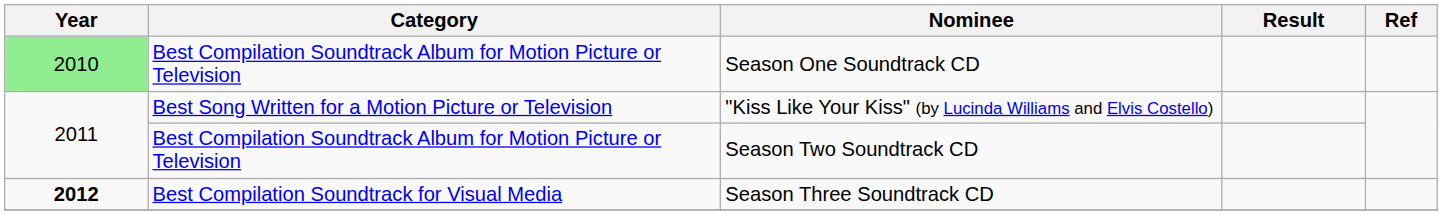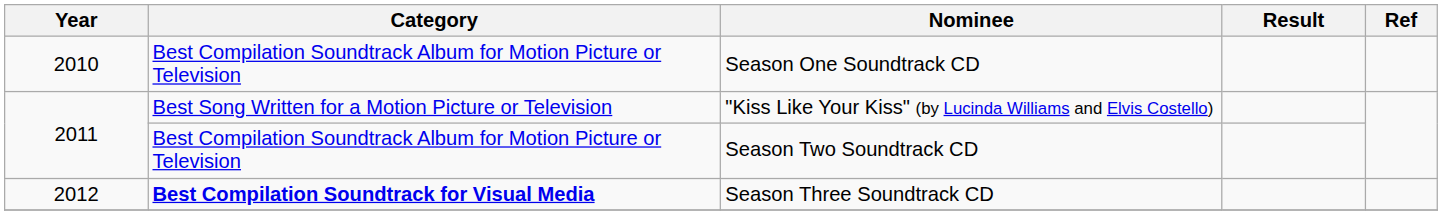Season One Soundtrack CD | Year: lightgreen background -> no background
Season Three Soundtrack CD | Year: bold -> normal
Season Three Soundtrack CD | Category: normal -> bold
